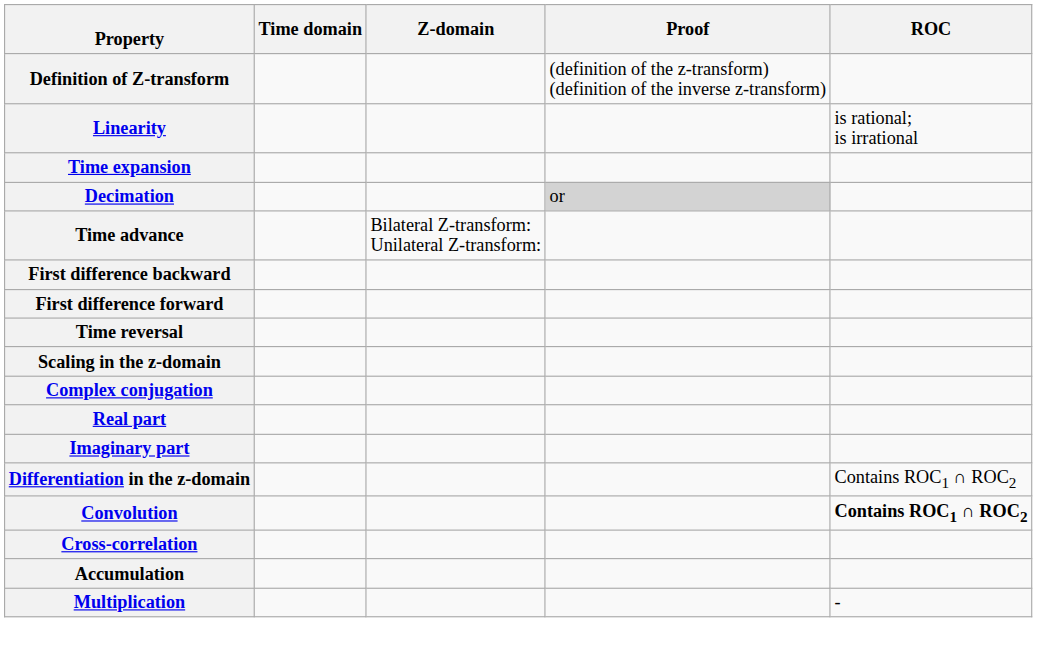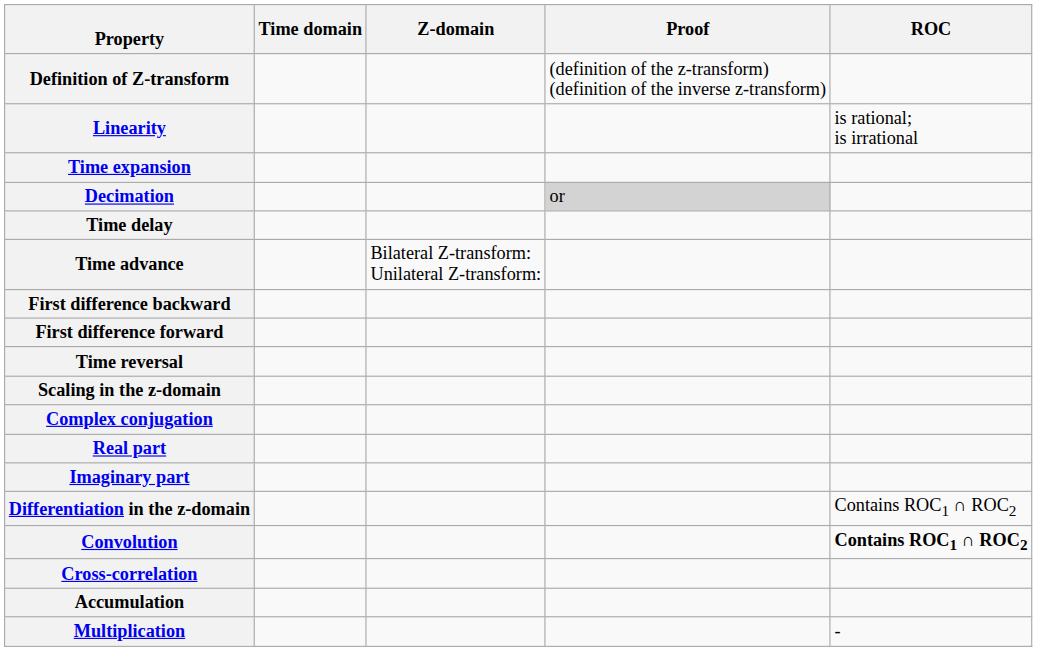+ row: Time delay
